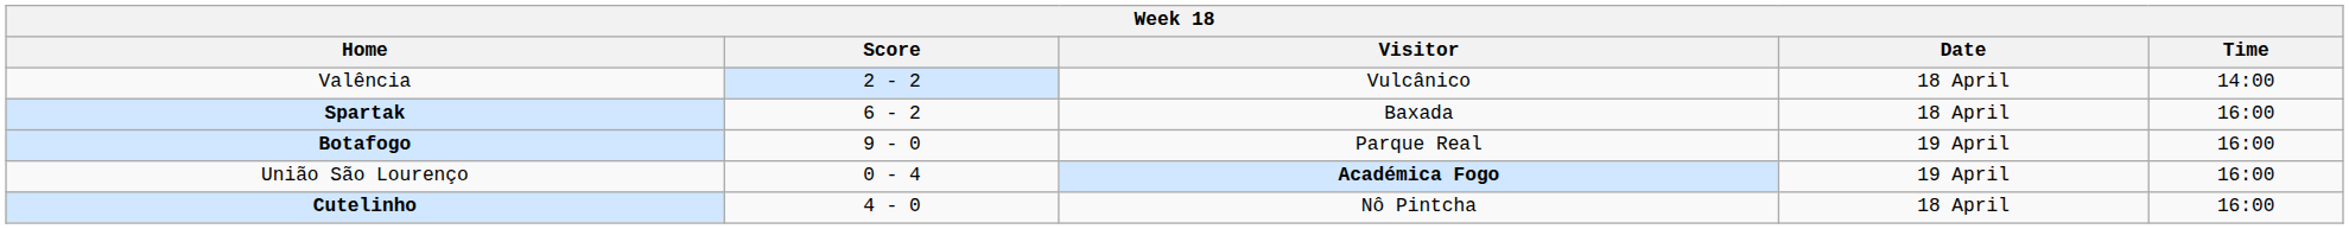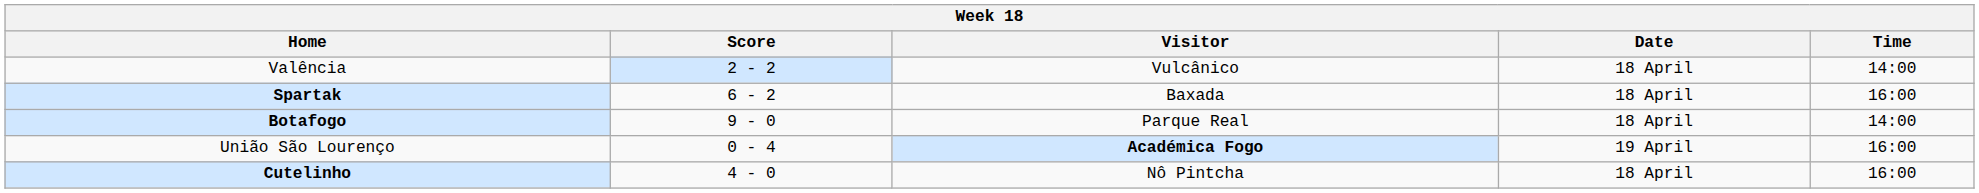Botafogo | Date: 19 April -> 18 April
Botafogo | Time: 16:00 -> 14:00
